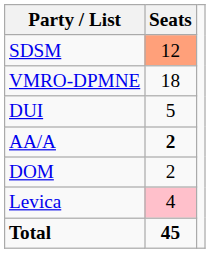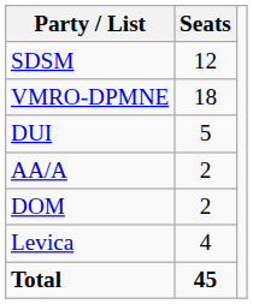SDSM | Seats: lightsalmon background -> no background
AA/A | Seats: bold -> normal
Levica | Seats: pink background -> no background
